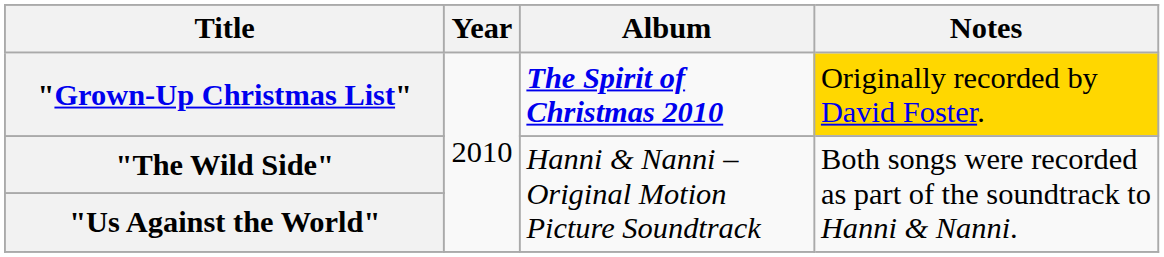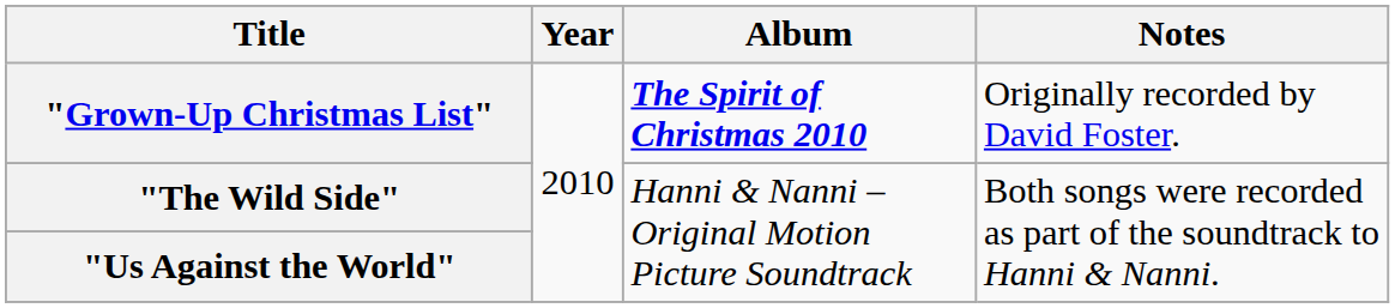"Grown-Up Christmas List" | Notes: gold background -> no background
